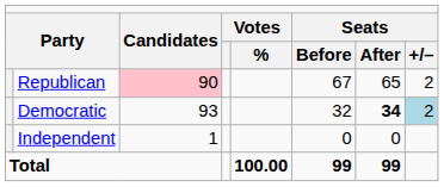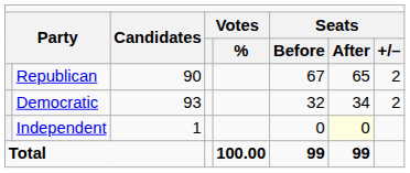Republican | column 3: pink background -> no background
Democratic | column 7: bold -> normal
Democratic | column 8: lightblue background -> no background
Independent | column 7: no background -> lightyellow background
